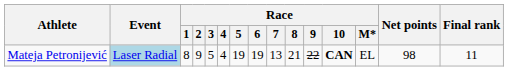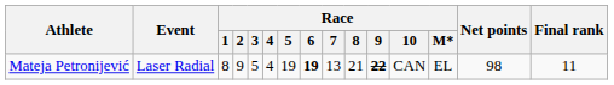Mateja Petronijević | Event: lightblue background -> no background
Mateja Petronijević | Race / 6: normal -> bold
Mateja Petronijević | Race / 9: normal -> bold
Mateja Petronijević | Race / 10: bold -> normal
